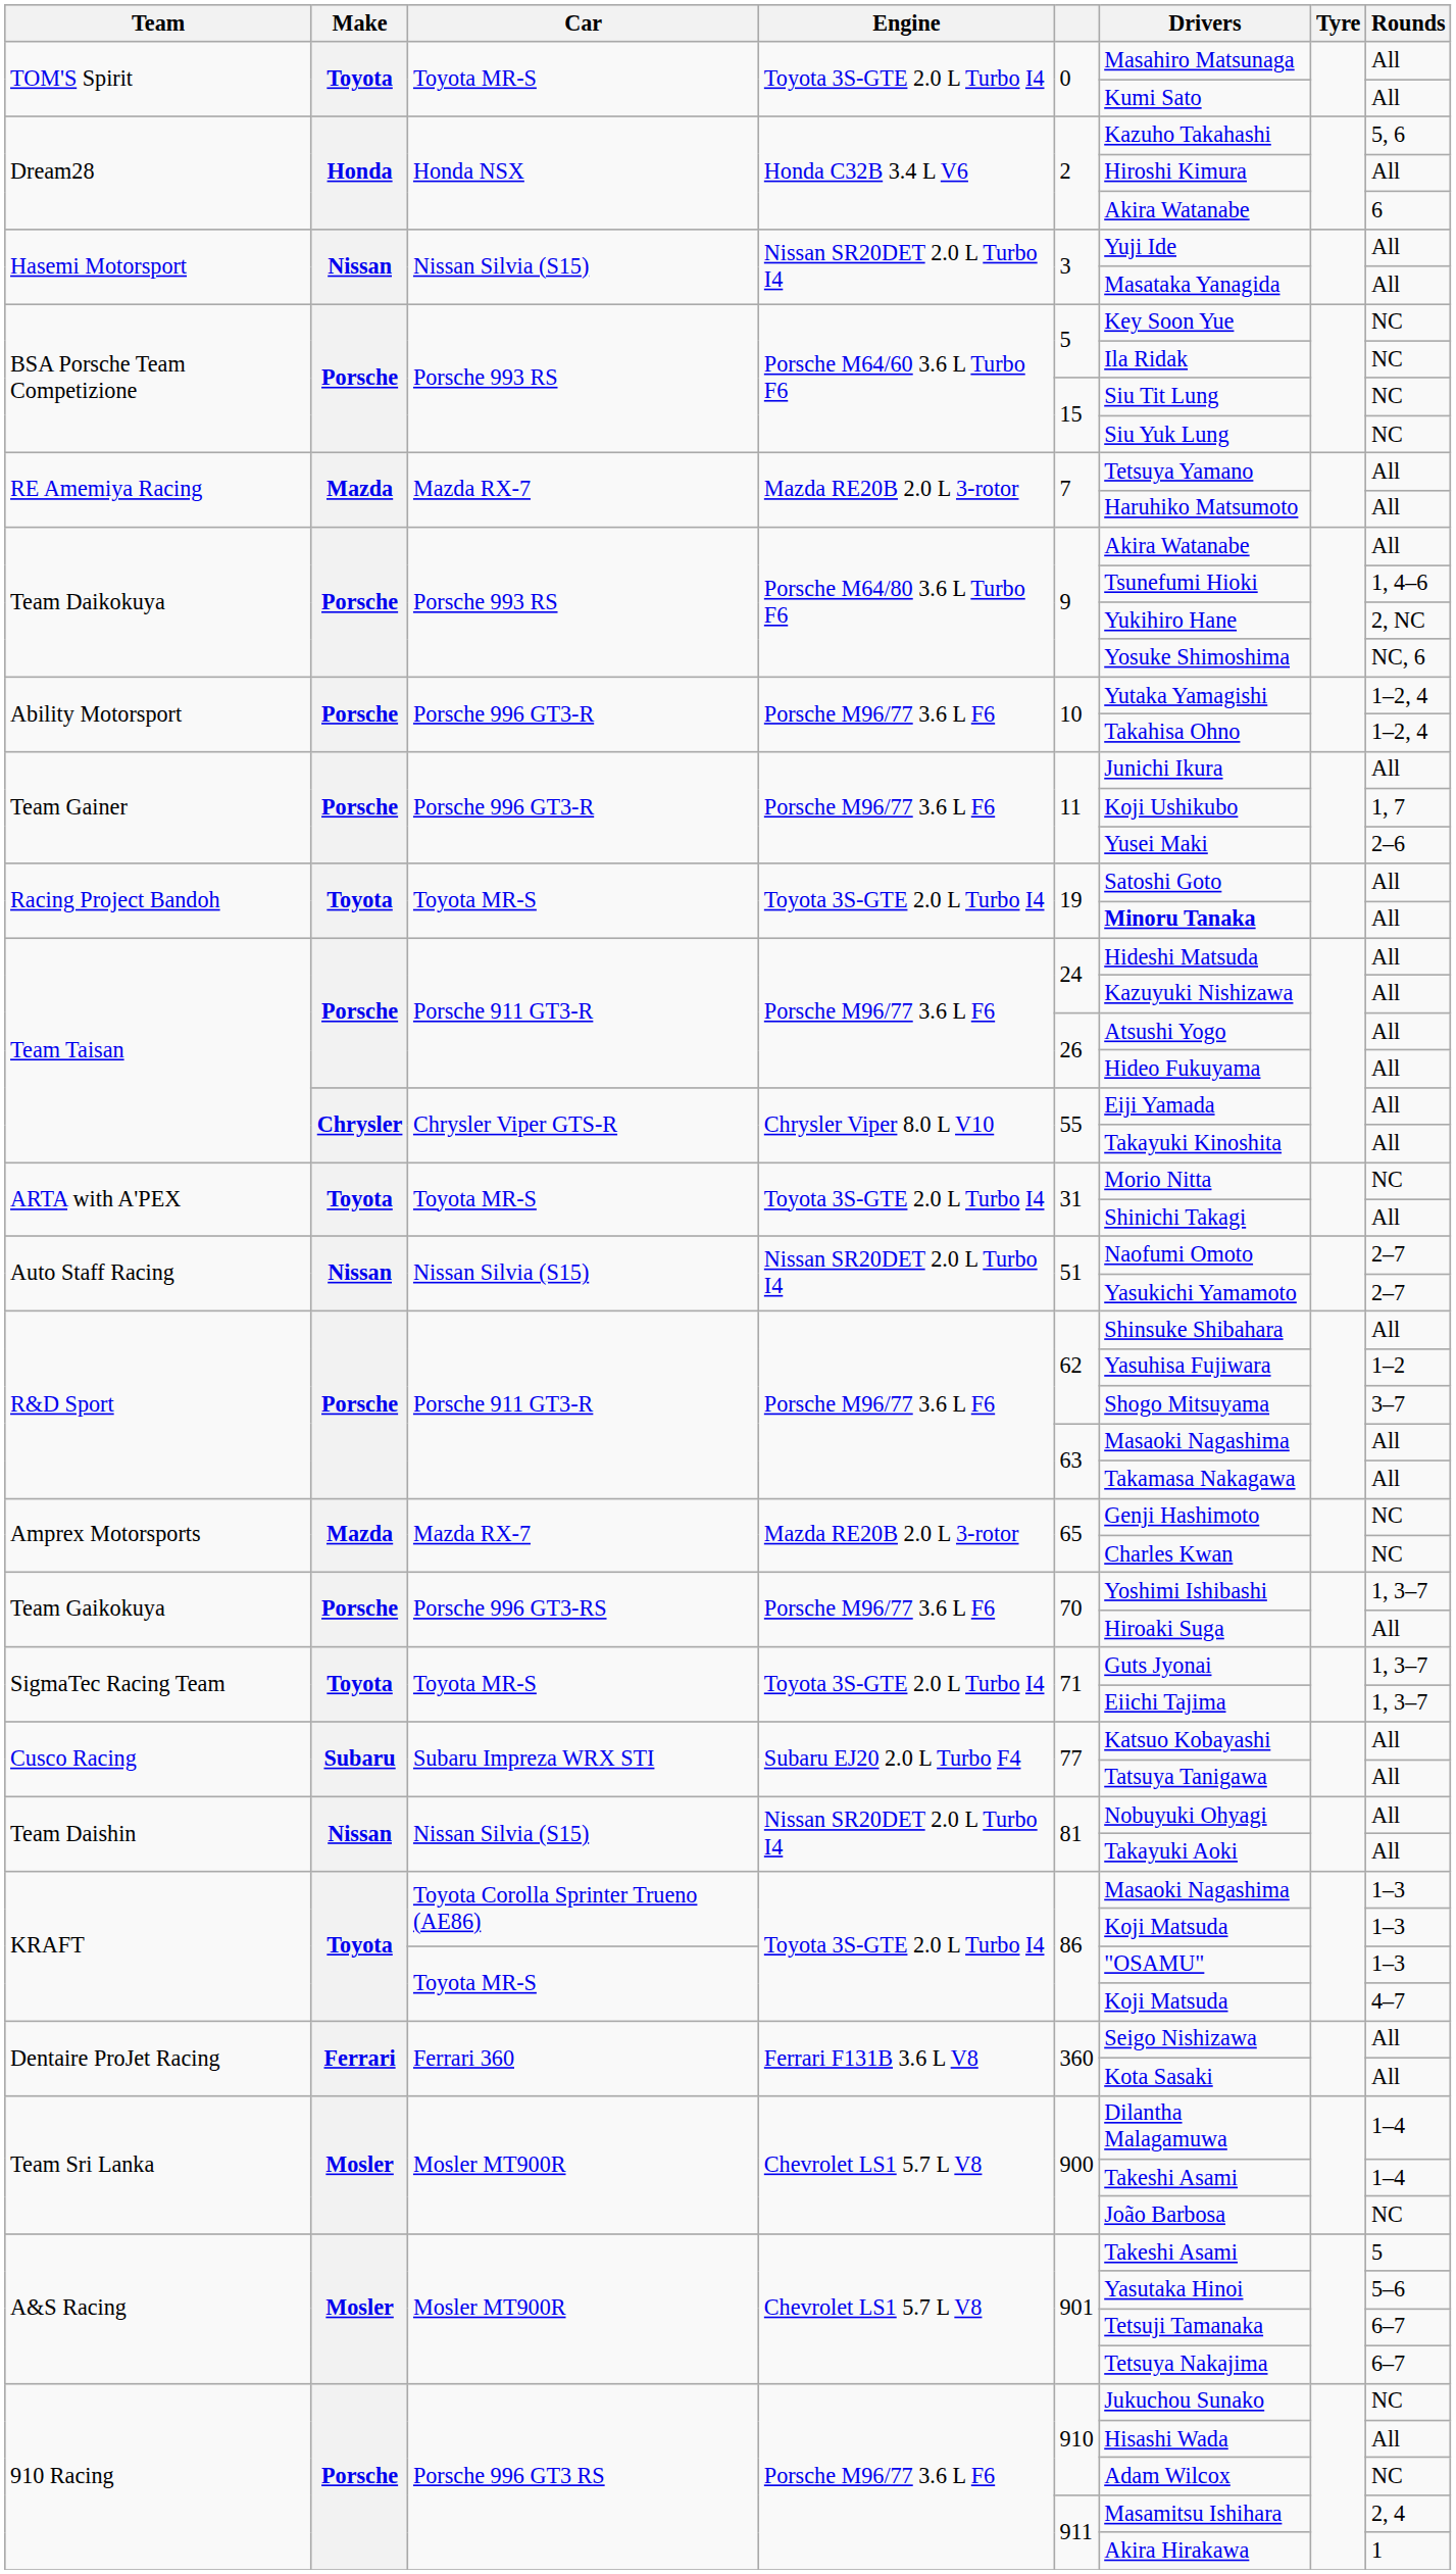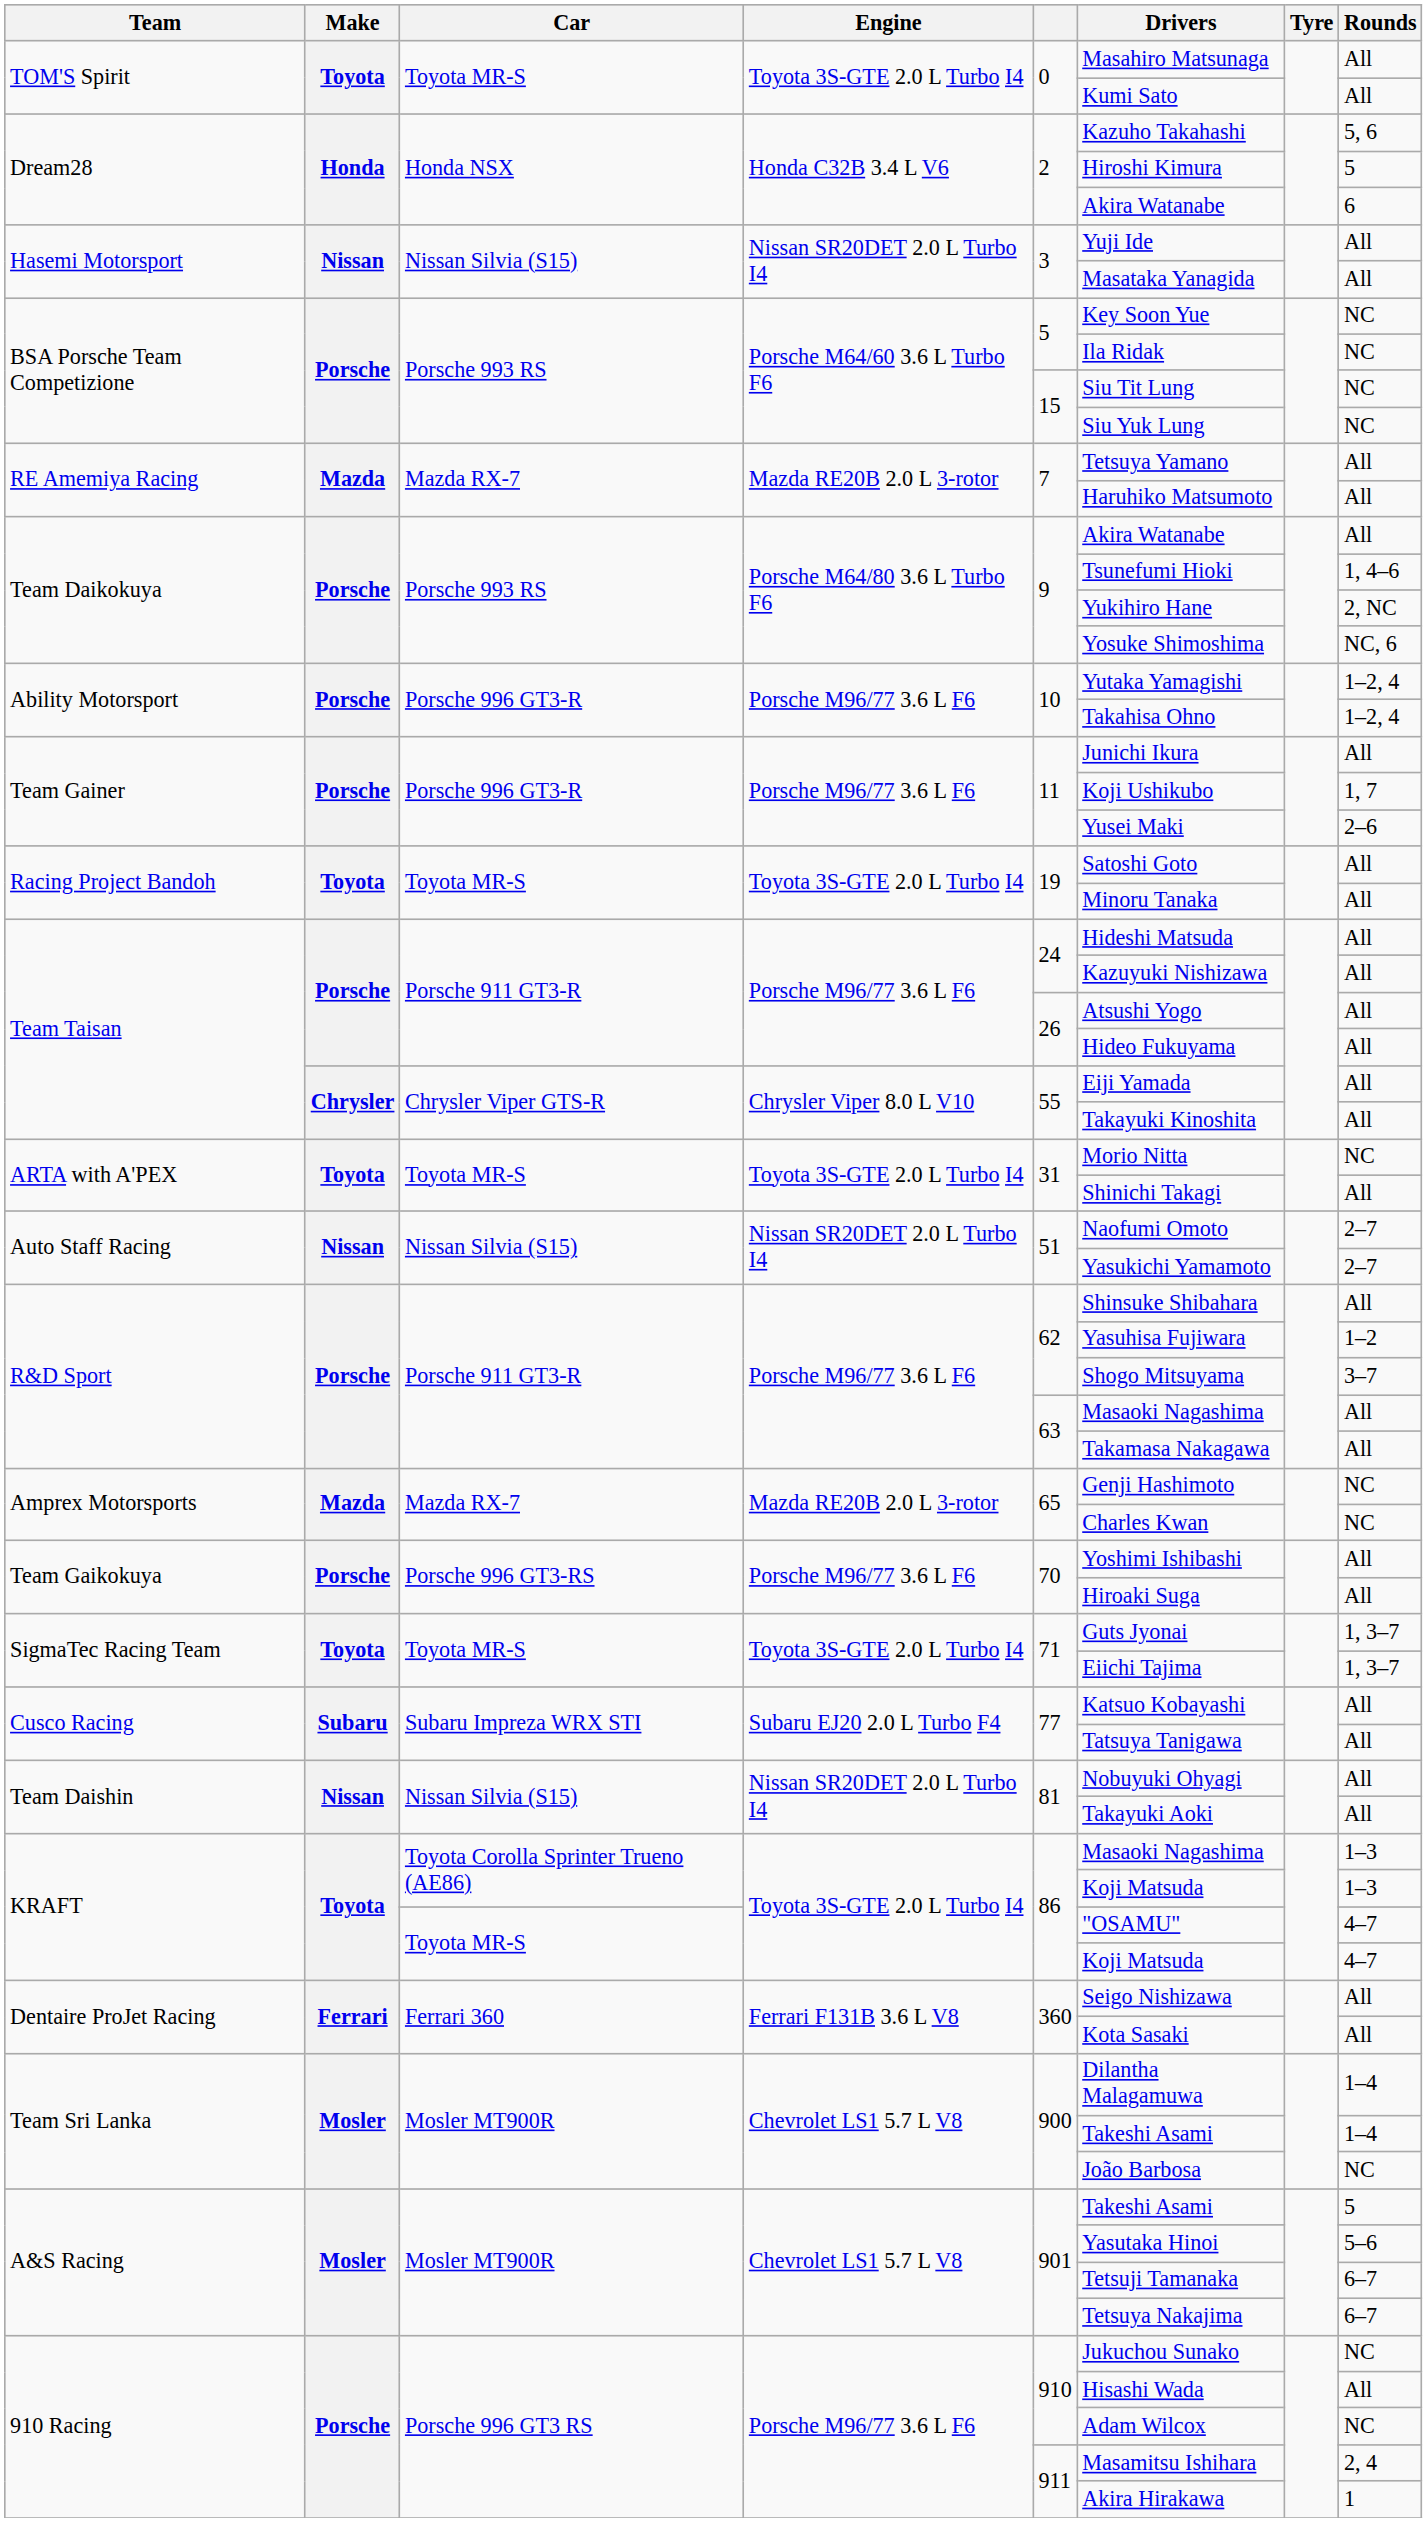row 5 | Rounds: All -> 5
row 25 | Drivers: bold -> normal
row 43 | Rounds: 1, 3–7 -> All
row 53 | Rounds: 1–3 -> 4–7
